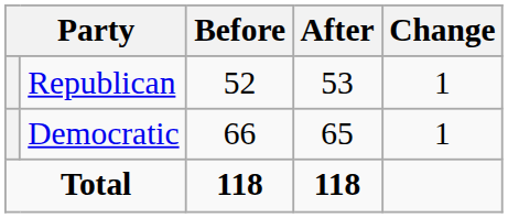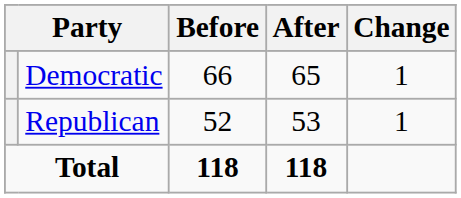rows swapped: Democratic <-> Republican
